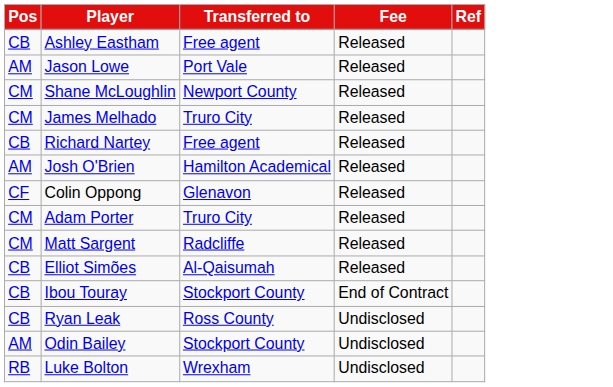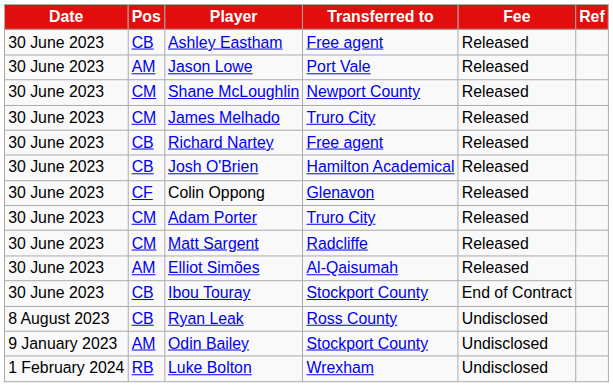+ column: Date | 30 June 2023 | 30 June 2023 | 30 June 2023 | 30 June 2023 | 30 June 2023 | 30 June 2023 | 30 June 2023 | 30 June 2023 | 30 June 2023 | 30 June 2023 | 30 June 2023 | 8 August 2023 | 9 January 2023 | 1 February 2024
Josh O'Brien | Pos: AM -> CB
Elliot Simões | Pos: CB -> AM
